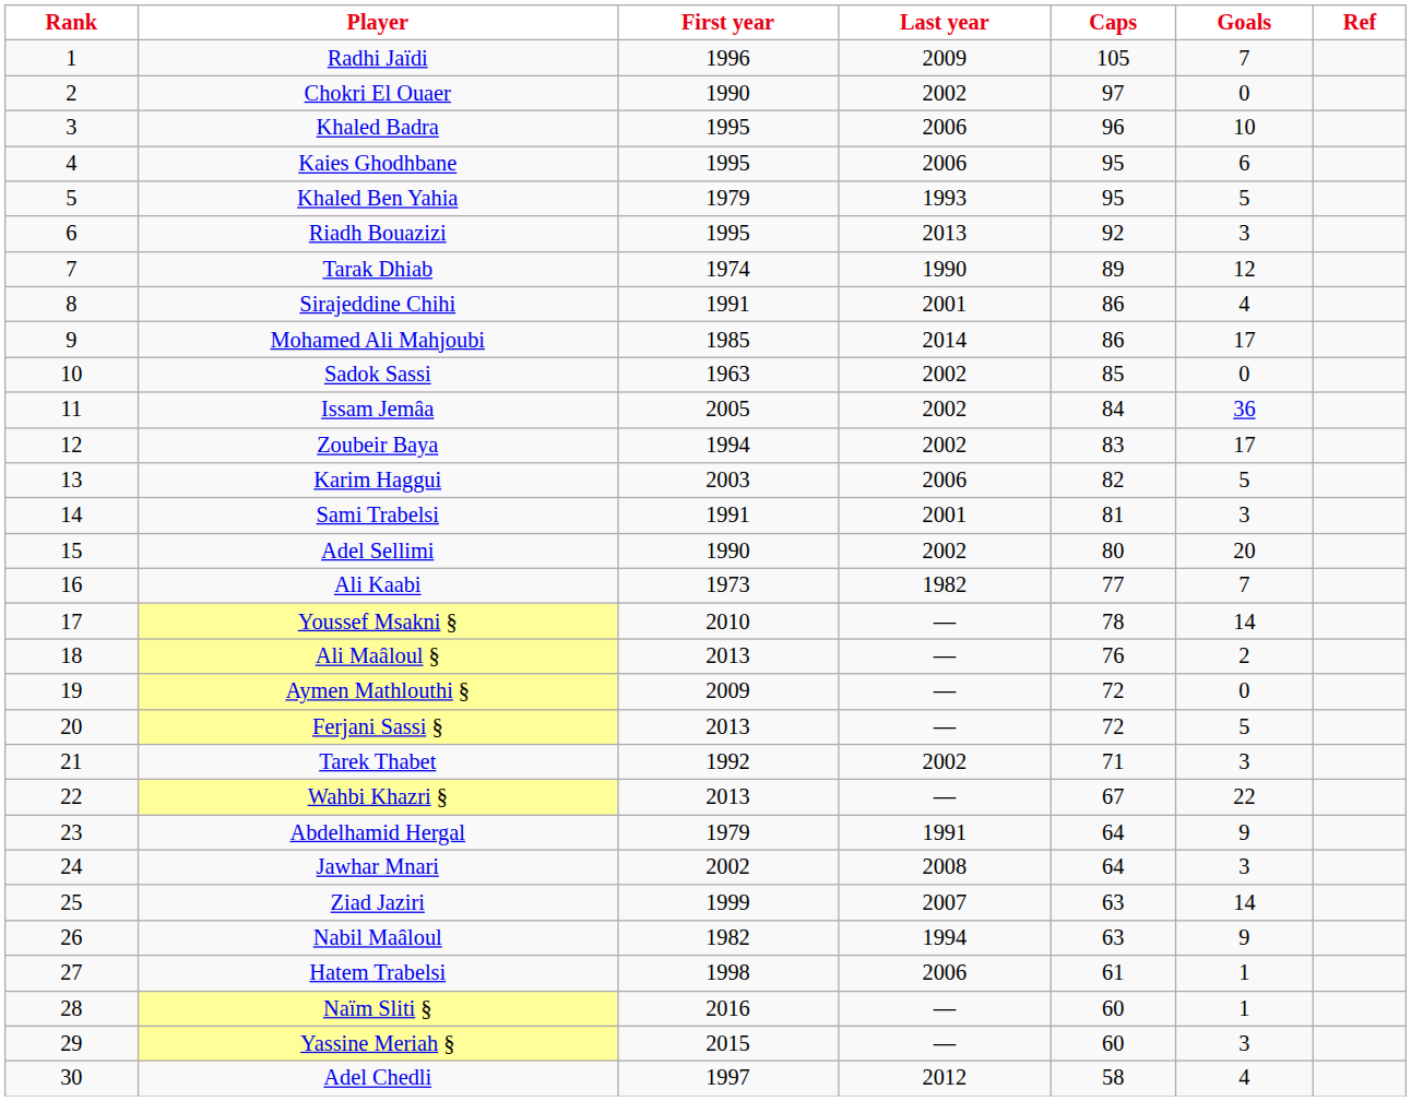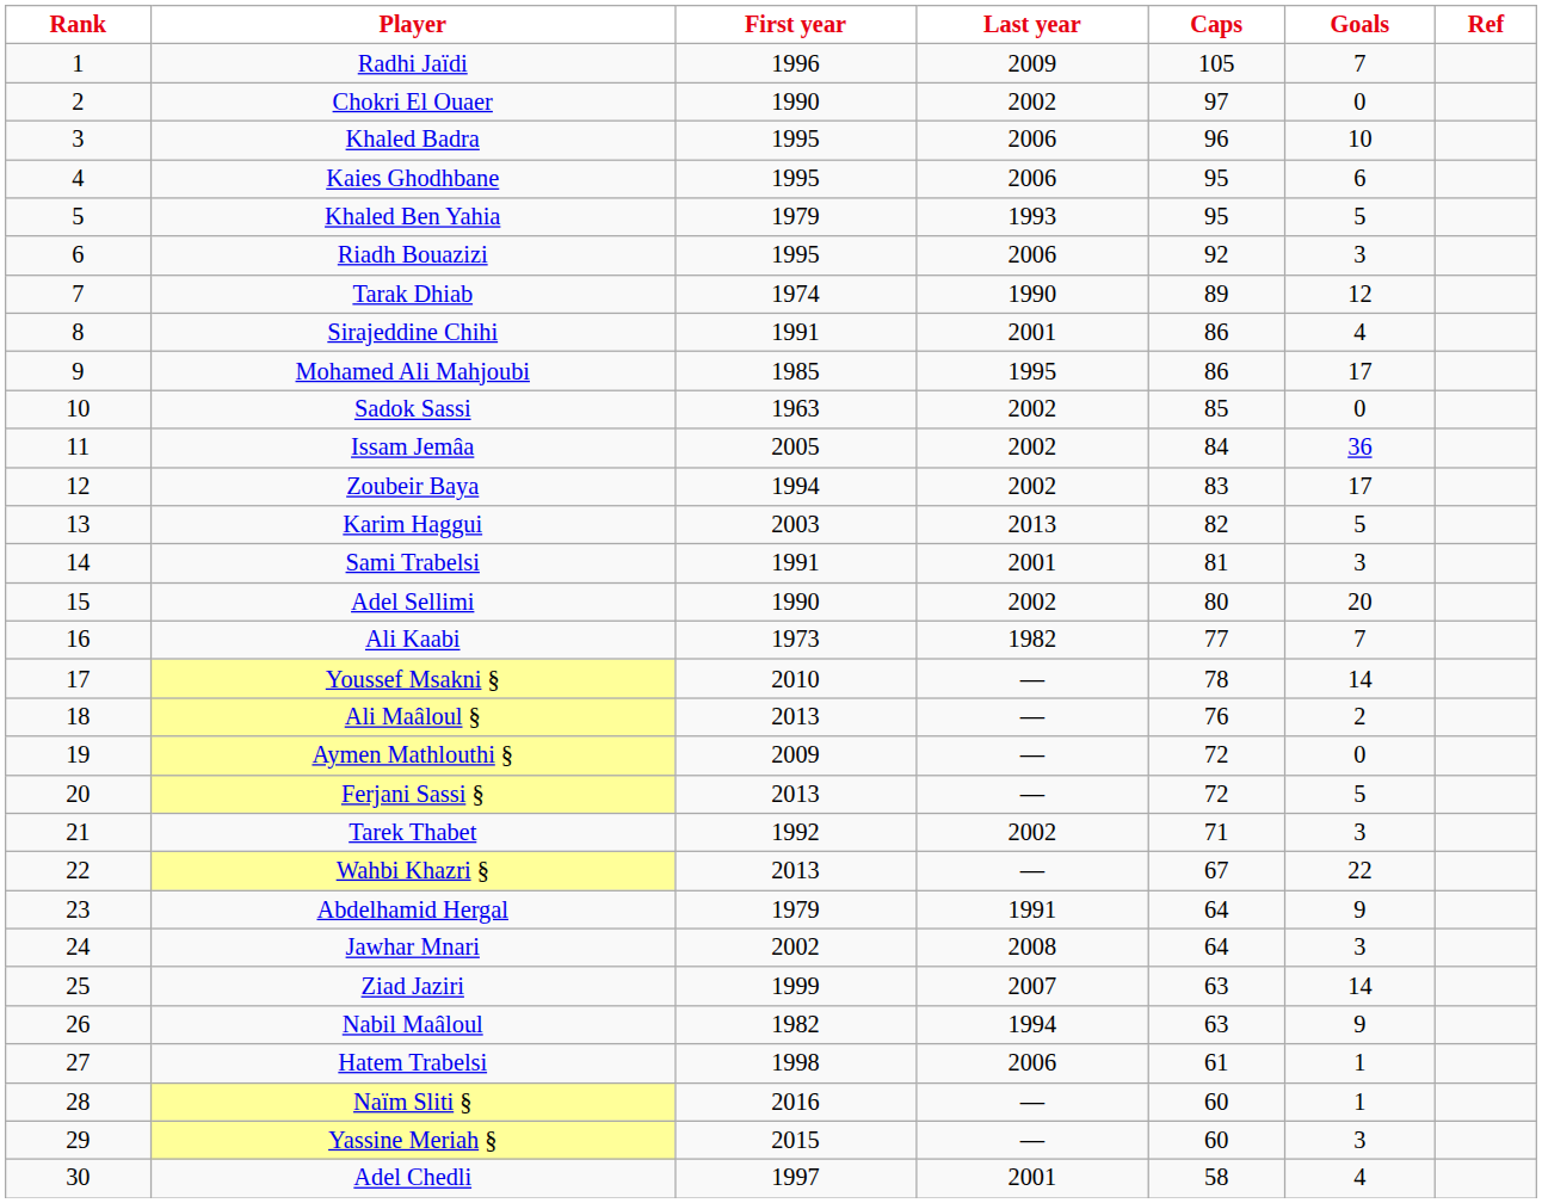Riadh Bouazizi | Last year: 2013 -> 2006
Mohamed Ali Mahjoubi | Last year: 2014 -> 1995
Karim Haggui | Last year: 2006 -> 2013
Adel Chedli | Last year: 2012 -> 2001
